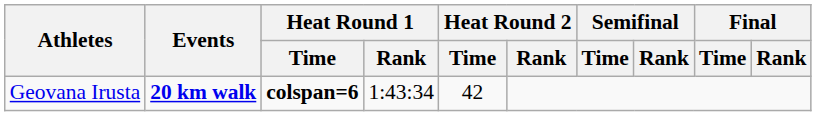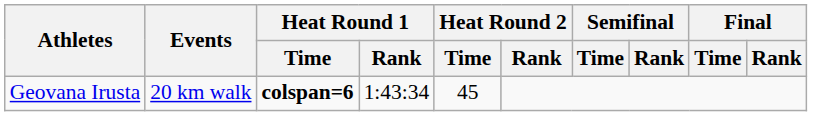Geovana Irusta | Events: bold -> normal
Geovana Irusta | Heat Round 2 / Time: 42 -> 45
